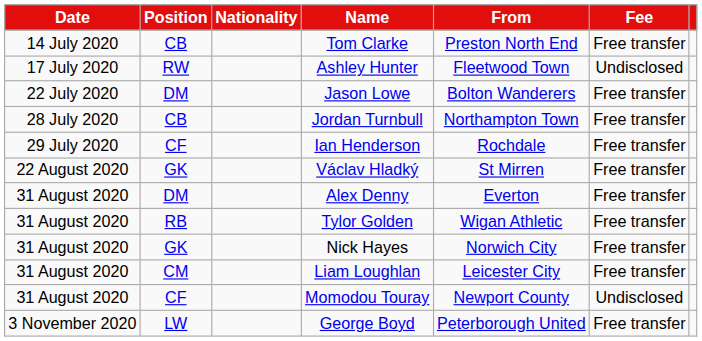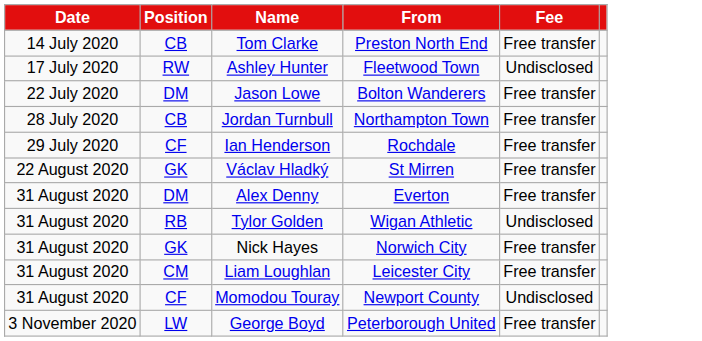- column: Nationality
Tylor Golden | Fee: Free transfer -> Undisclosed
